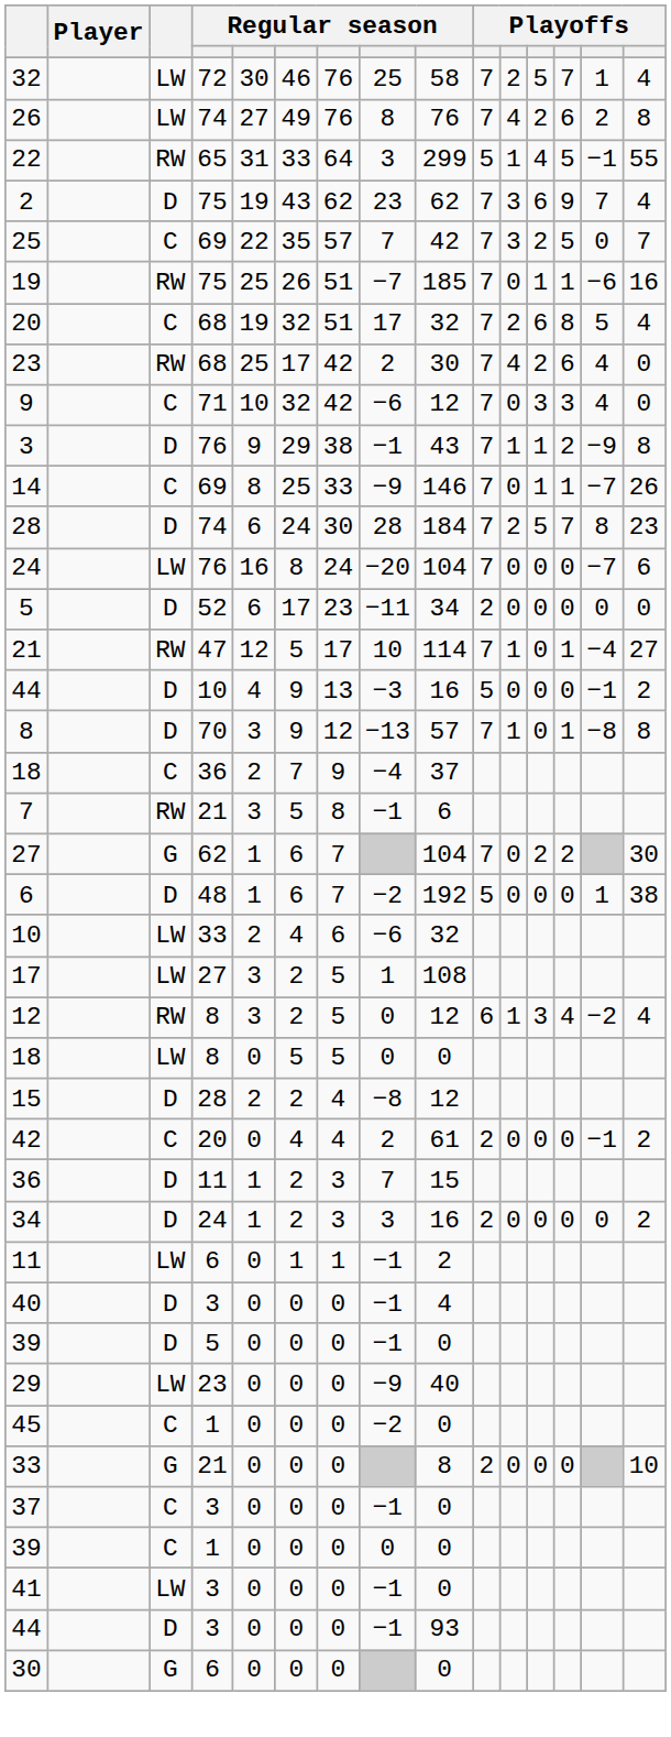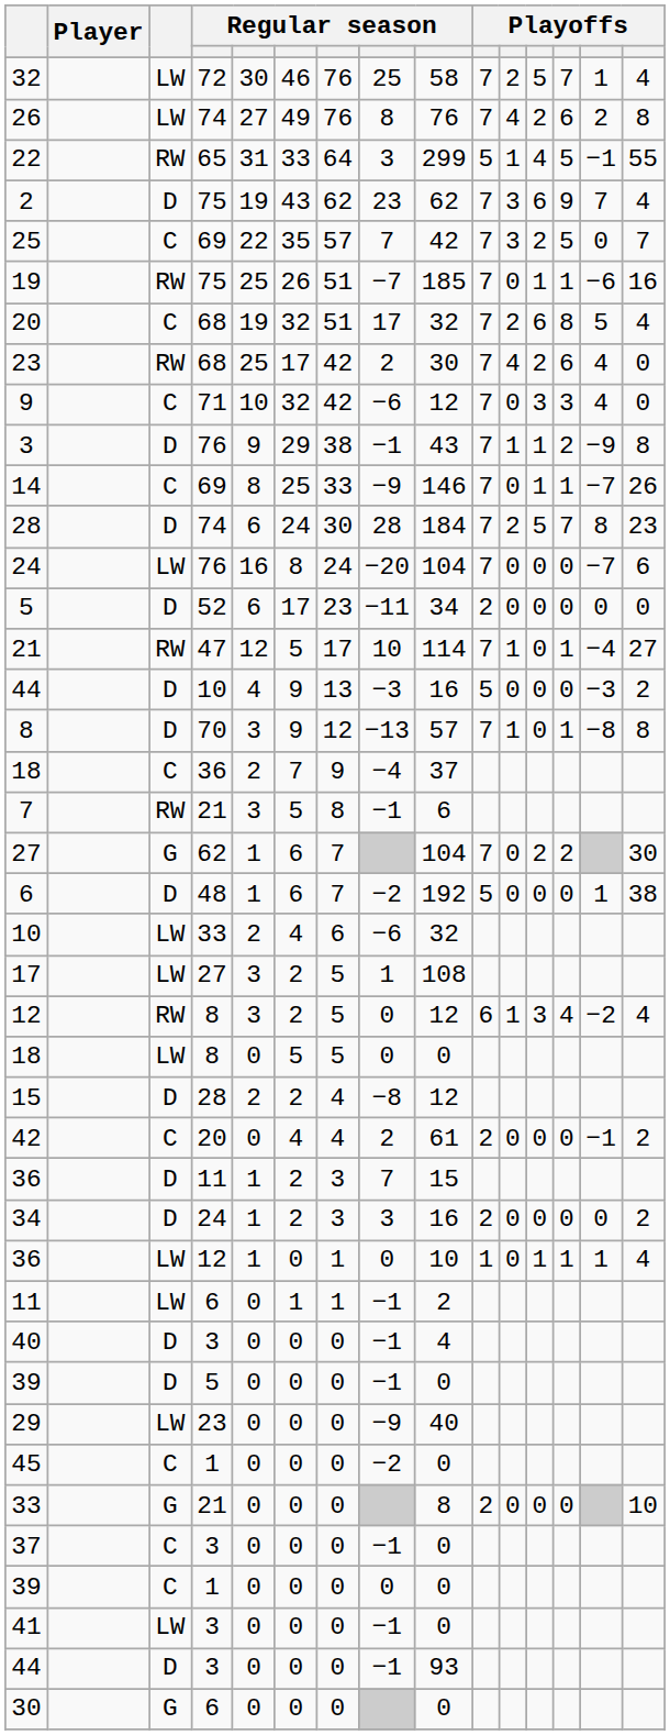44 / 10 | column 14: −1 -> −3
+ row: 36 | LW | 12 | 1 | 0 | 1 | 0 | 10 | 1 | 0 | 1 | 1 | 1 | 4
